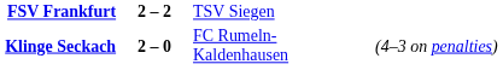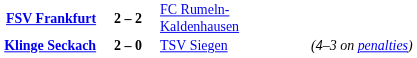FSV Frankfurt | column 3: TSV Siegen -> FC Rumeln-Kaldenhausen
Klinge Seckach | column 3: FC Rumeln-Kaldenhausen -> TSV Siegen
